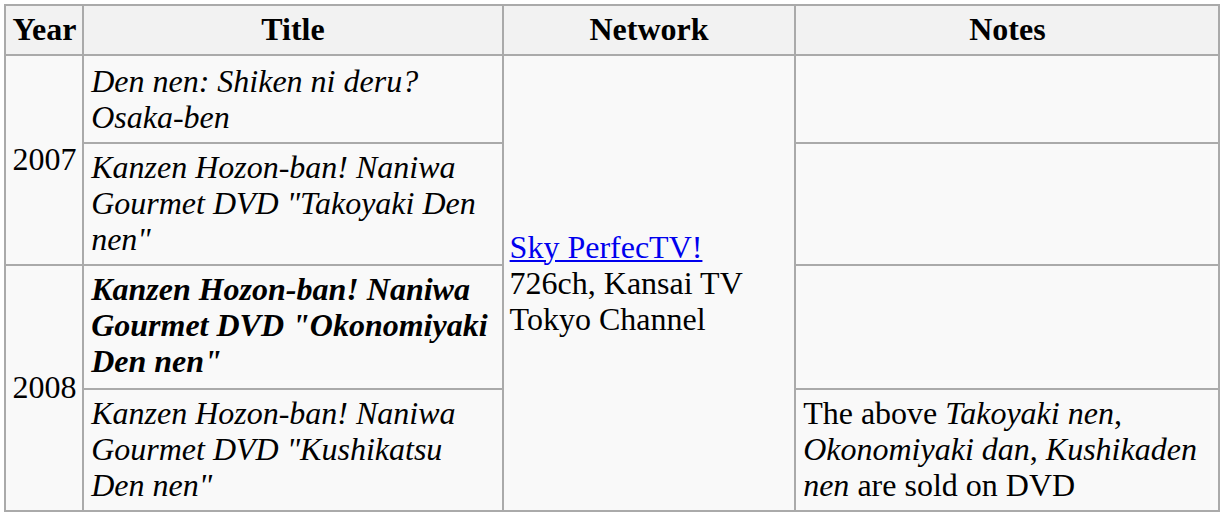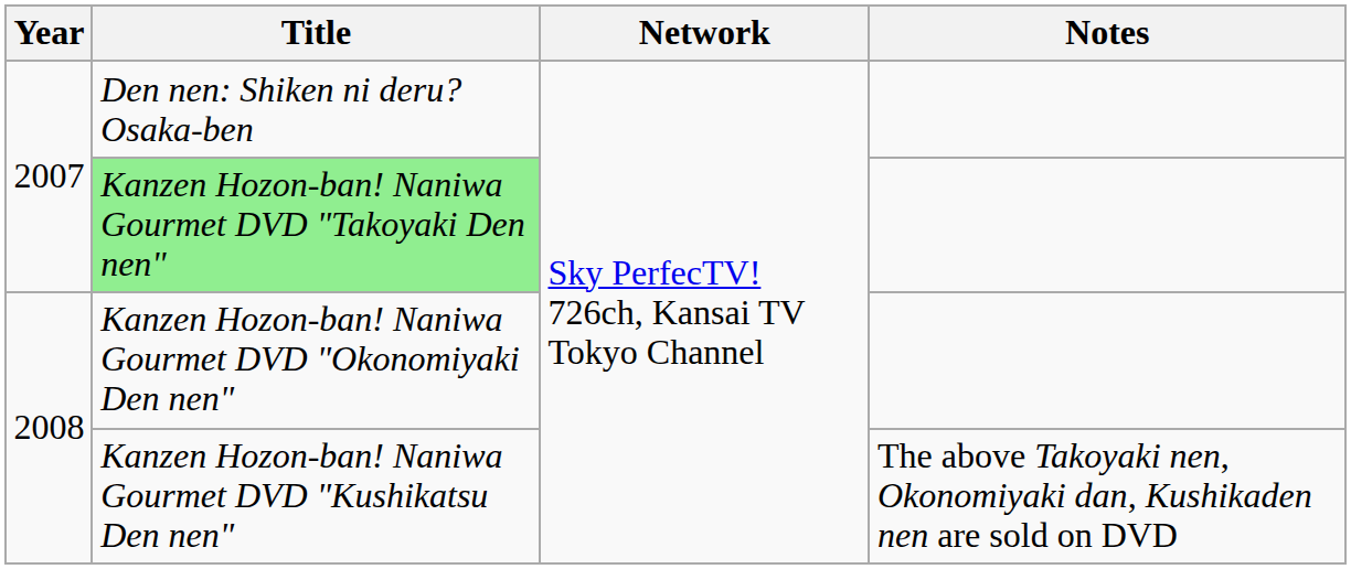Kanzen Hozon-ban! Naniwa Gourmet DVD "Takoyaki Den nen" | Title: no background -> lightgreen background
Kanzen Hozon-ban! Naniwa Gourmet DVD "Okonomiyaki Den nen" | Title: bold -> normal
